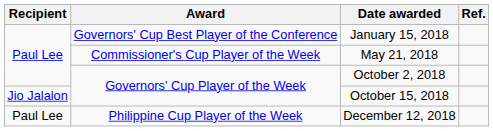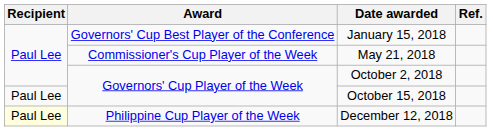October 15, 2018 | Recipient: Jio Jalalon -> Paul Lee
December 12, 2018 | Recipient: no background -> lightyellow background
